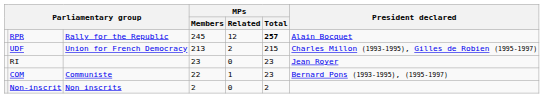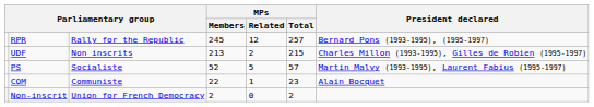RPR | MPs / Total: bold -> normal
RPR | President declared: Alain Bocquet -> Bernard Pons (1993-1995), (1995-1997)
UDF | column 3: Union for French Democracy -> Non inscrits
+ row: PS | Socialiste | 52 | 5 | 57 | Martin Malvy (1993-1995), Laurent Fabius (1995-1997)
- row: RI | 23 | 0 | 23 | Jean Royer
COM | President declared: Bernard Pons (1993-1995), (1995-1997) -> Alain Bocquet
Non-inscrit | column 3: Non inscrits -> Union for French Democracy
